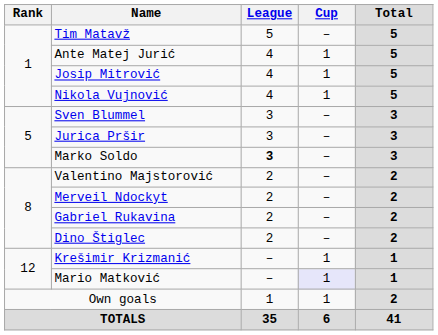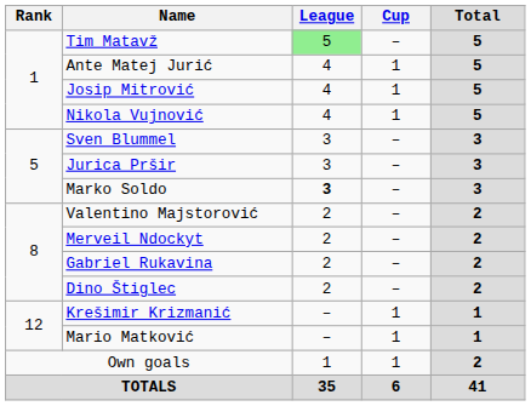Tim Matavž | League: no background -> lightgreen background
Mario Matković | Cup: lavender background -> no background
